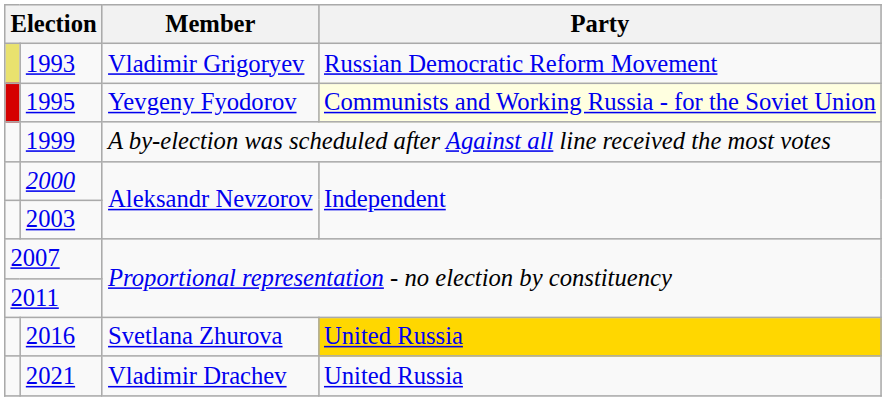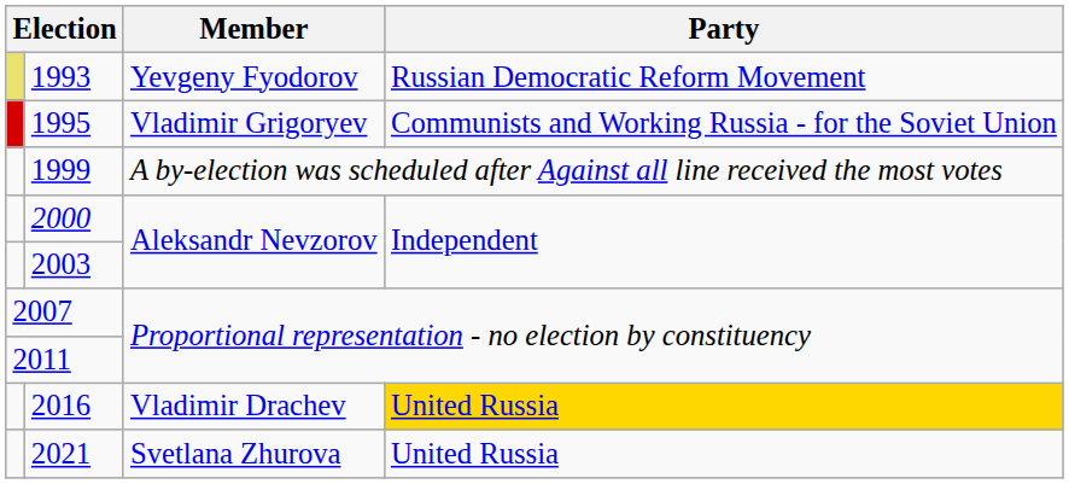1993 | Member: Vladimir Grigoryev -> Yevgeny Fyodorov
1995 | Member: Yevgeny Fyodorov -> Vladimir Grigoryev
1995 | Party: lightyellow background -> no background
2016 | Member: Svetlana Zhurova -> Vladimir Drachev
2021 | Member: Vladimir Drachev -> Svetlana Zhurova
